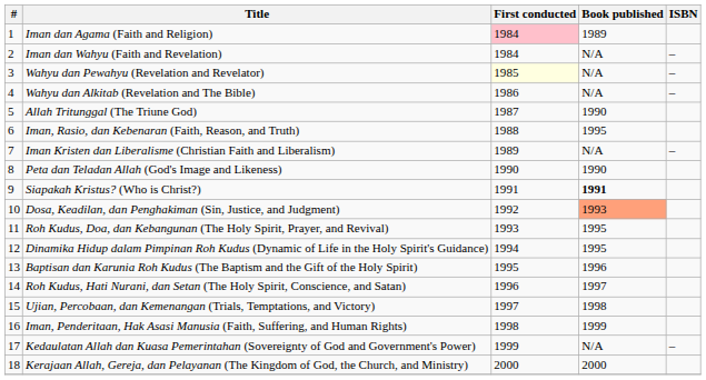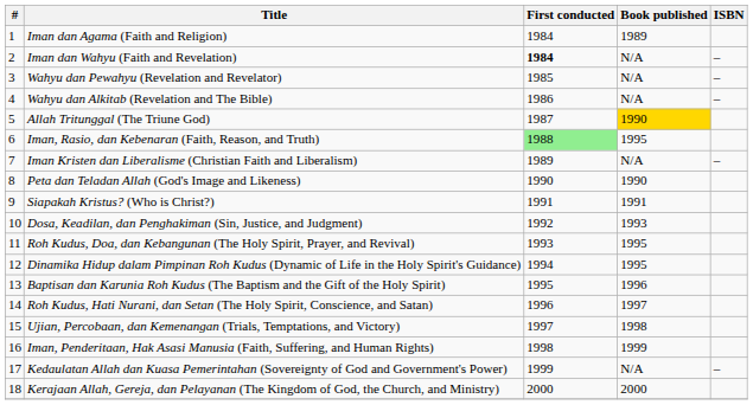Iman dan Agama (Faith and Religion) | First conducted: pink background -> no background
Iman dan Wahyu (Faith and Revelation) | First conducted: normal -> bold
Wahyu dan Pewahyu (Revelation and Revelator) | First conducted: lightyellow background -> no background
Allah Tritunggal (The Triune God) | Book published: no background -> gold background
Iman, Rasio, dan Kebenaran (Faith, Reason, and Truth) | First conducted: no background -> lightgreen background
Siapakah Kristus? (Who is Christ?) | Book published: bold -> normal
Dosa, Keadilan, dan Penghakiman (Sin, Justice, and Judgment) | Book published: lightsalmon background -> no background
